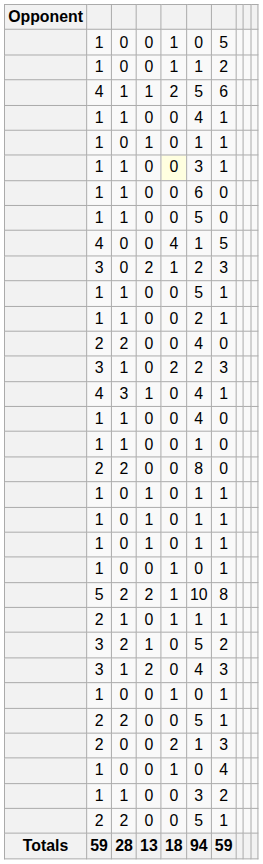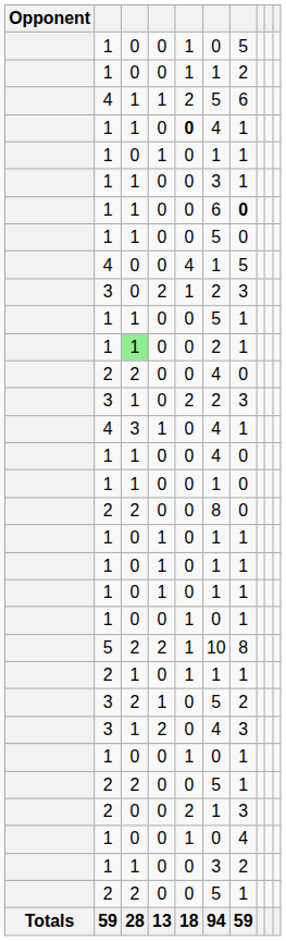row 5 | column 5: normal -> bold
row 7 | column 5: lightyellow background -> no background
row 8 | column 7: normal -> bold
row 13 | column 3: no background -> lightgreen background
